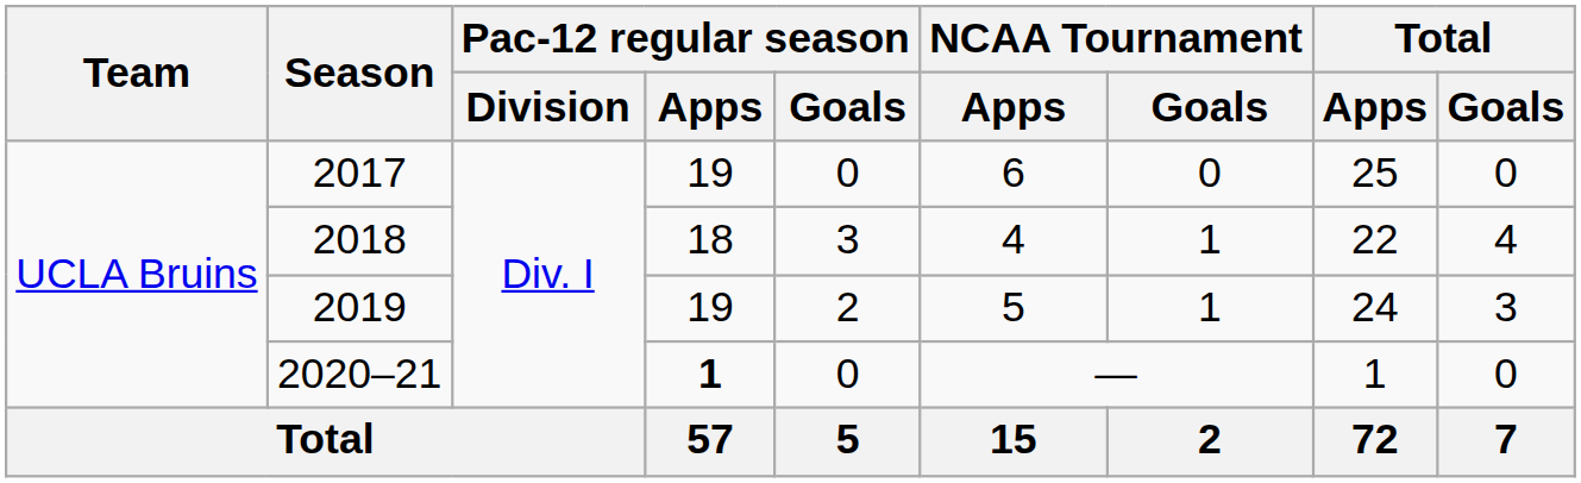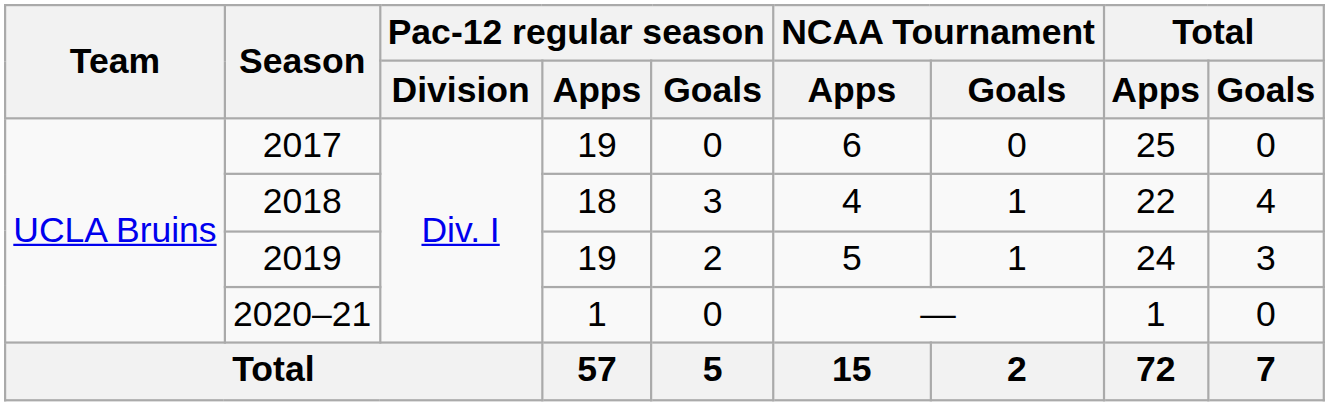2020–21 | Pac-12 regular season / Apps: bold -> normal
